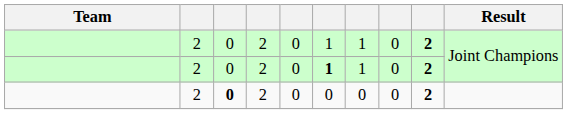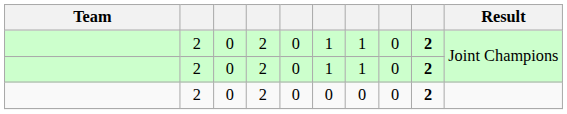row 3 | column 6: bold -> normal
row 4 | column 3: bold -> normal
